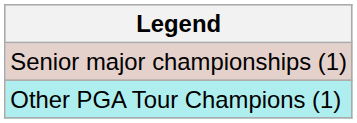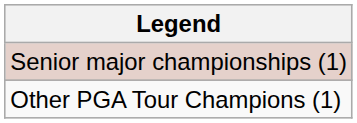row 3 | column 1: paleturquoise background -> no background
